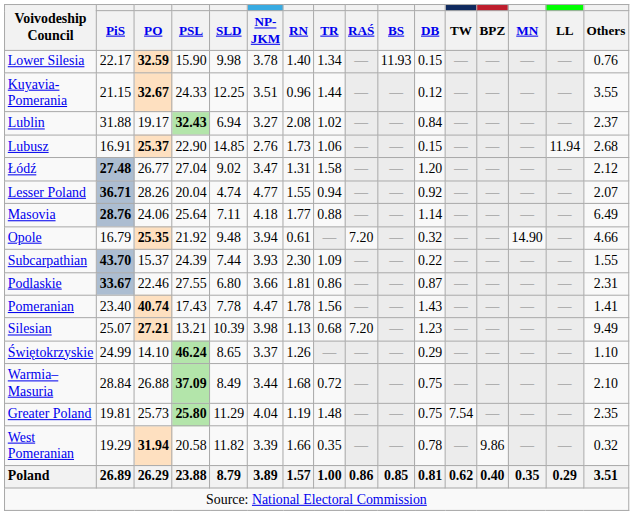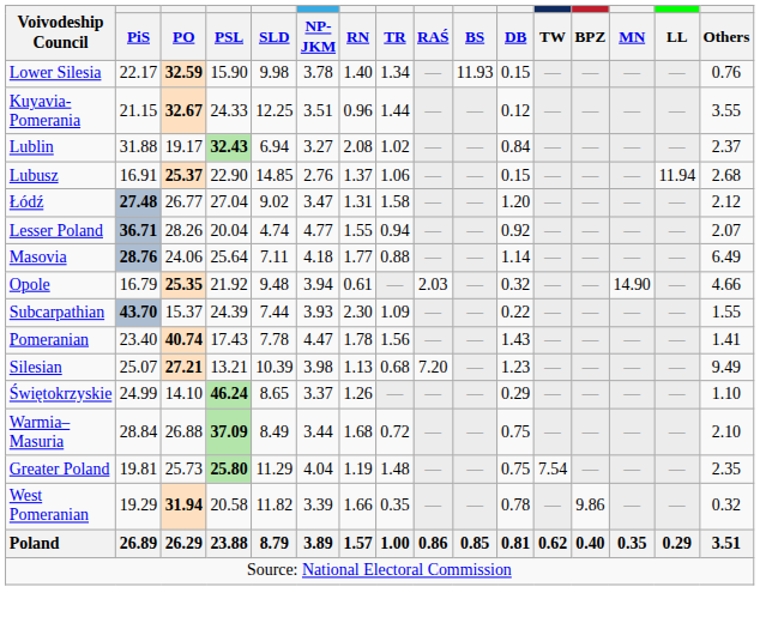Lubusz | RN: 1.73 -> 1.37
Opole | RAŚ: 7.20 -> 2.03
- row: Podlaskie | 33.67 | 22.46 | 27.55 | 6.80 | 3.66 | 1.81 | 0.86 | — | — | 0.87 | — | — | — | — | 2.31
